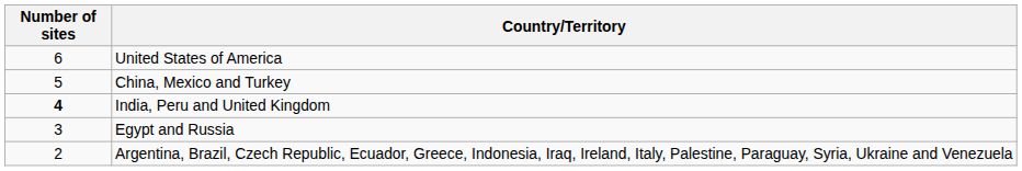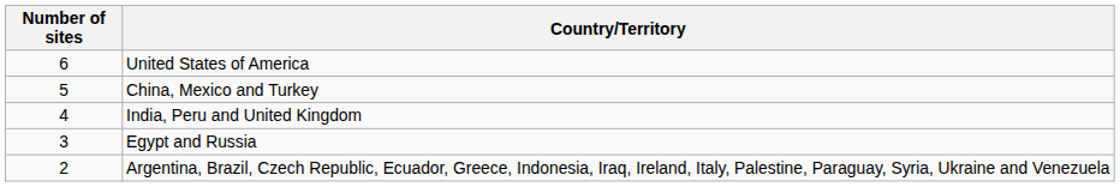India, Peru and United Kingdom | Number of sites: bold -> normal
